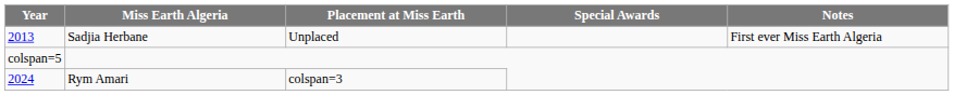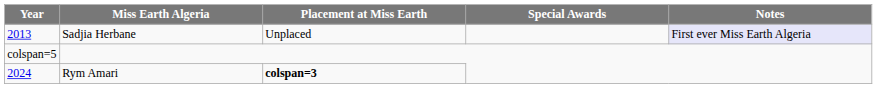Sadjia Herbane | Notes: no background -> lavender background
Rym Amari | Placement at Miss Earth: normal -> bold
